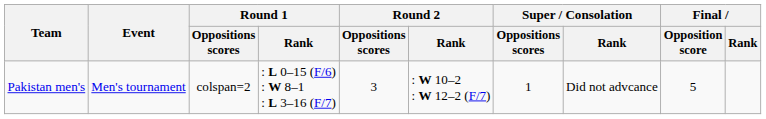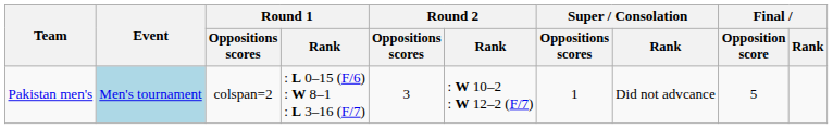Pakistan men's | Event: no background -> lightblue background
